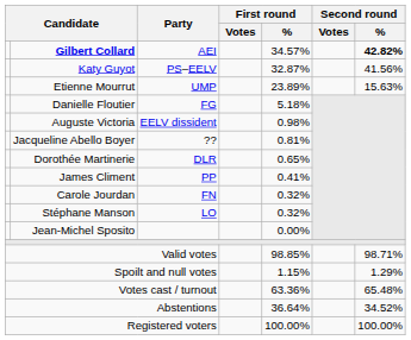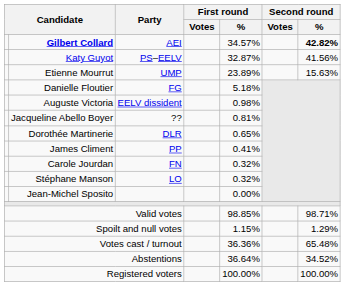Votes cast / turnout | First round / %: 63.36% -> 36.36%
